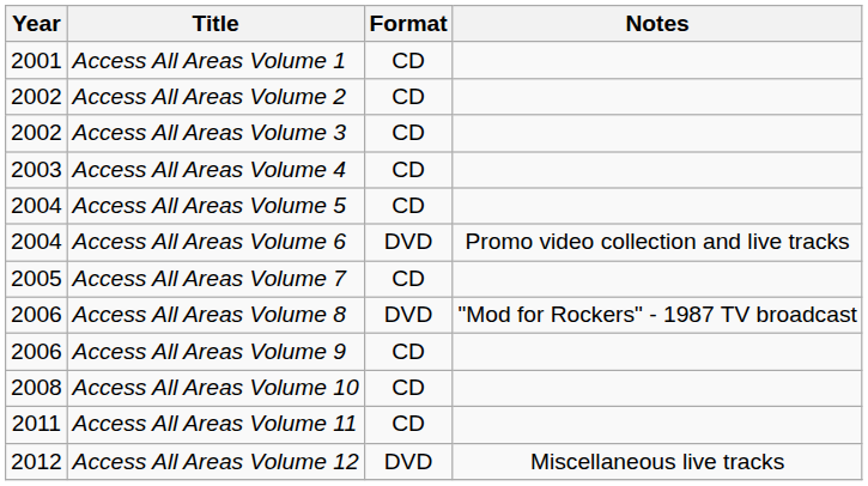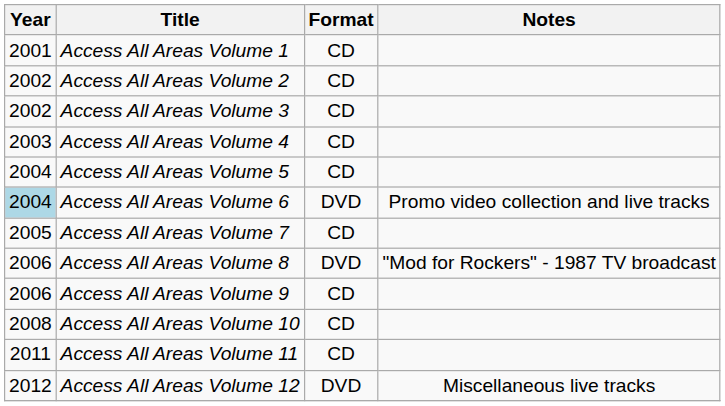row 7 | Year: no background -> lightblue background
